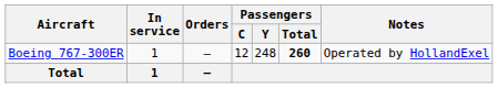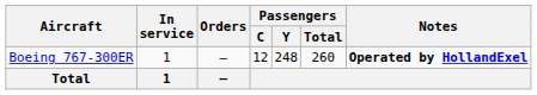Boeing 767-300ER | Passengers / Total: bold -> normal
Boeing 767-300ER | Notes: normal -> bold
